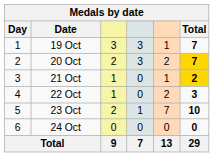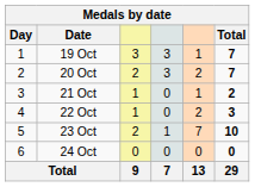20 Oct | Total: gold background -> no background
21 Oct | Total: gold background -> no background
